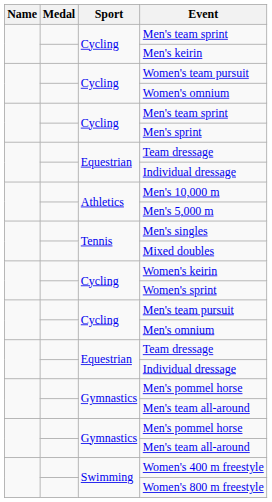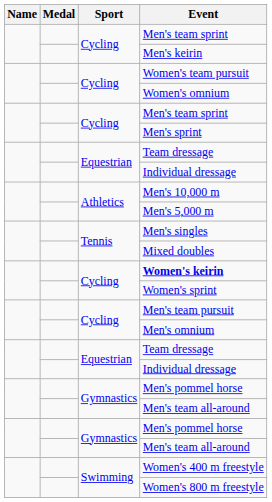Women's keirin | Event: normal -> bold
